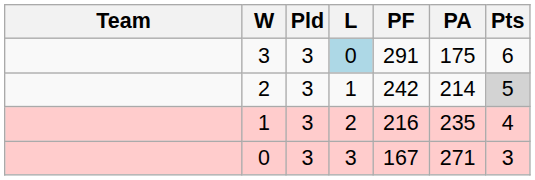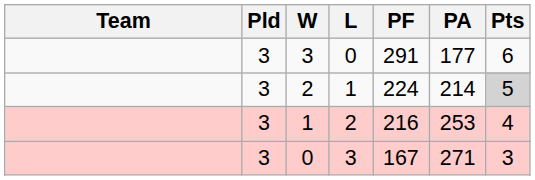columns swapped: Pld <-> W
row 2 | L: lightblue background -> no background
row 2 | PA: 175 -> 177
row 3 | PF: 242 -> 224
row 4 | PA: 235 -> 253
